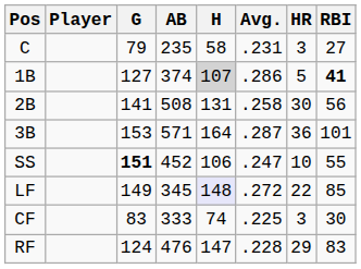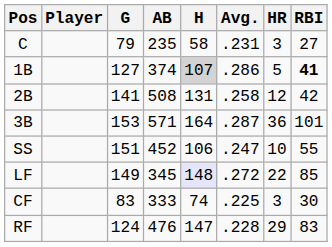2B | HR: 30 -> 12
2B | RBI: 56 -> 42
SS | G: bold -> normal
